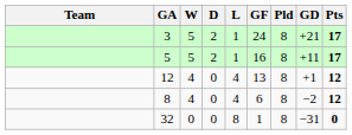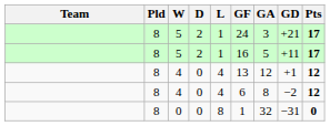columns swapped: Pld <-> GA
